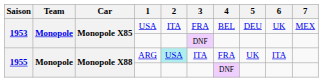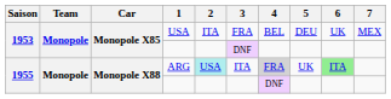ARG | 4: no background -> lightgrey background
ARG | 6: no background -> lightgreen background
